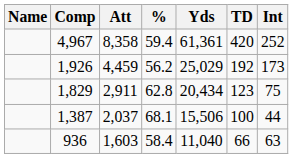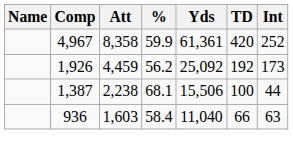4,967 | %: 59.4 -> 59.9
1,926 | Yds: 25,029 -> 25,092
- row: 1,829 | 2,911 | 62.8 | 20,434 | 123 | 75
1,387 | Att: 2,037 -> 2,238
